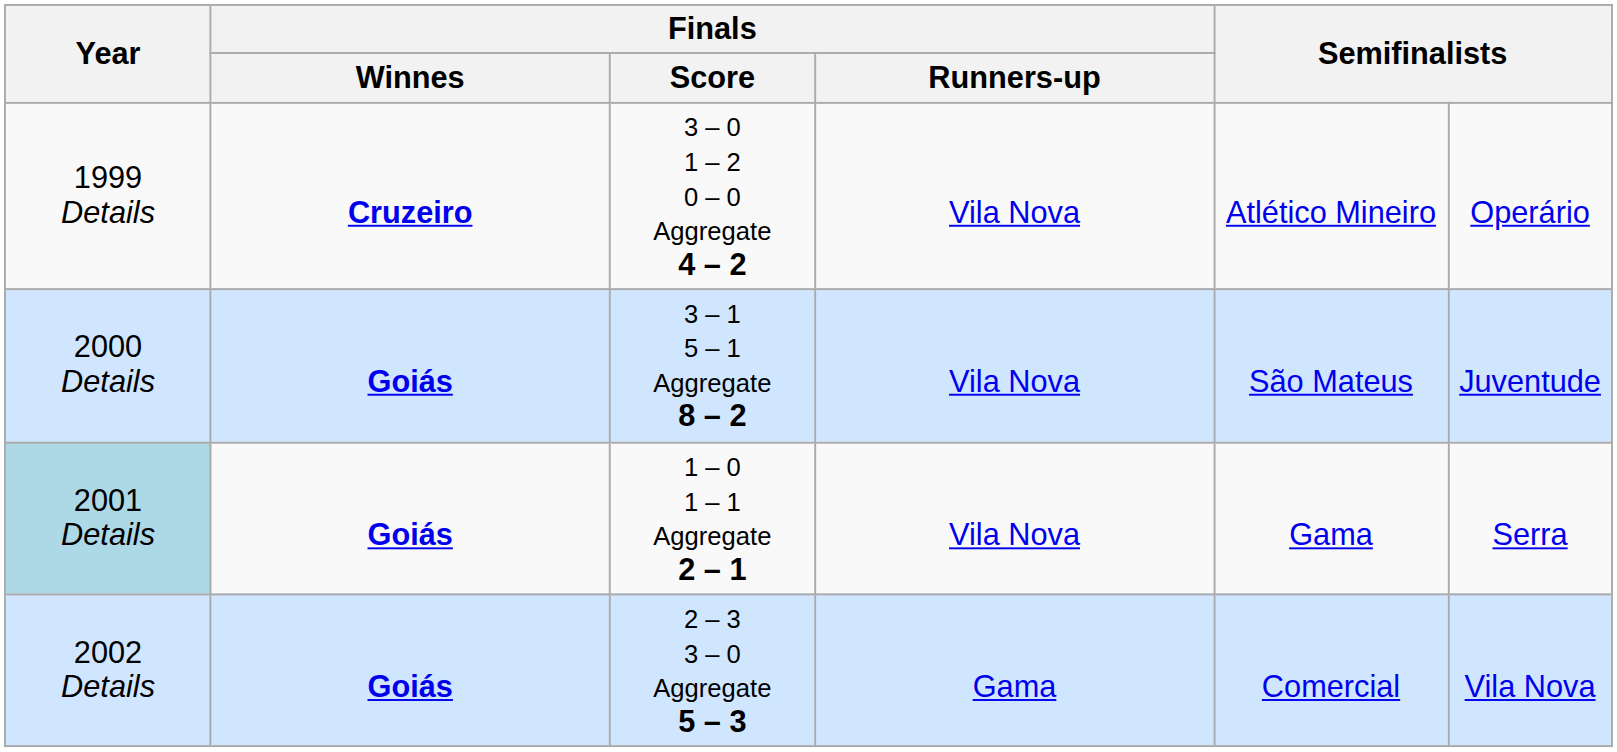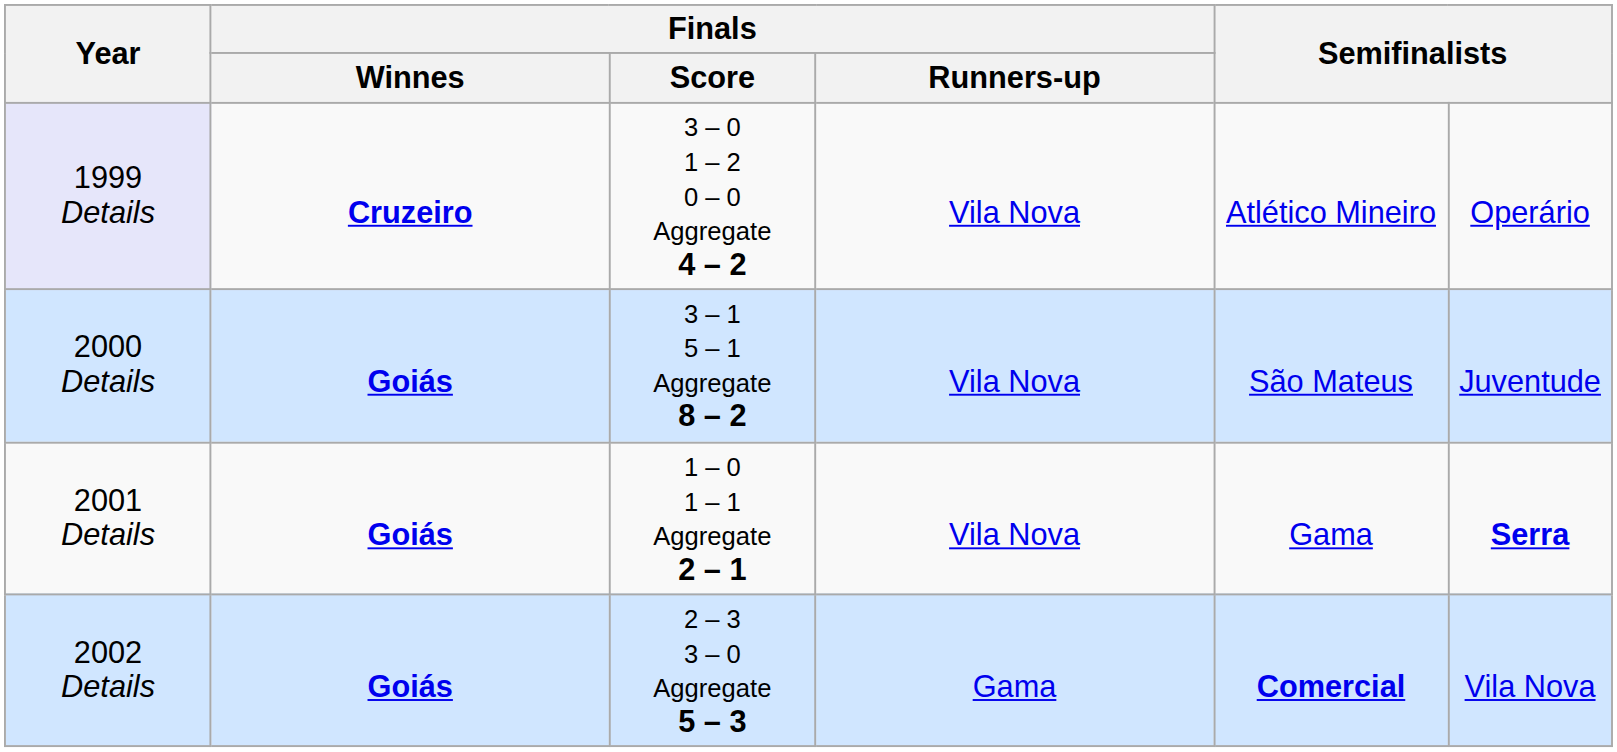row 3 | Year: no background -> lavender background
row 5 | Year: lightblue background -> no background
row 5 | column 6: normal -> bold
row 6 | column 5: normal -> bold
